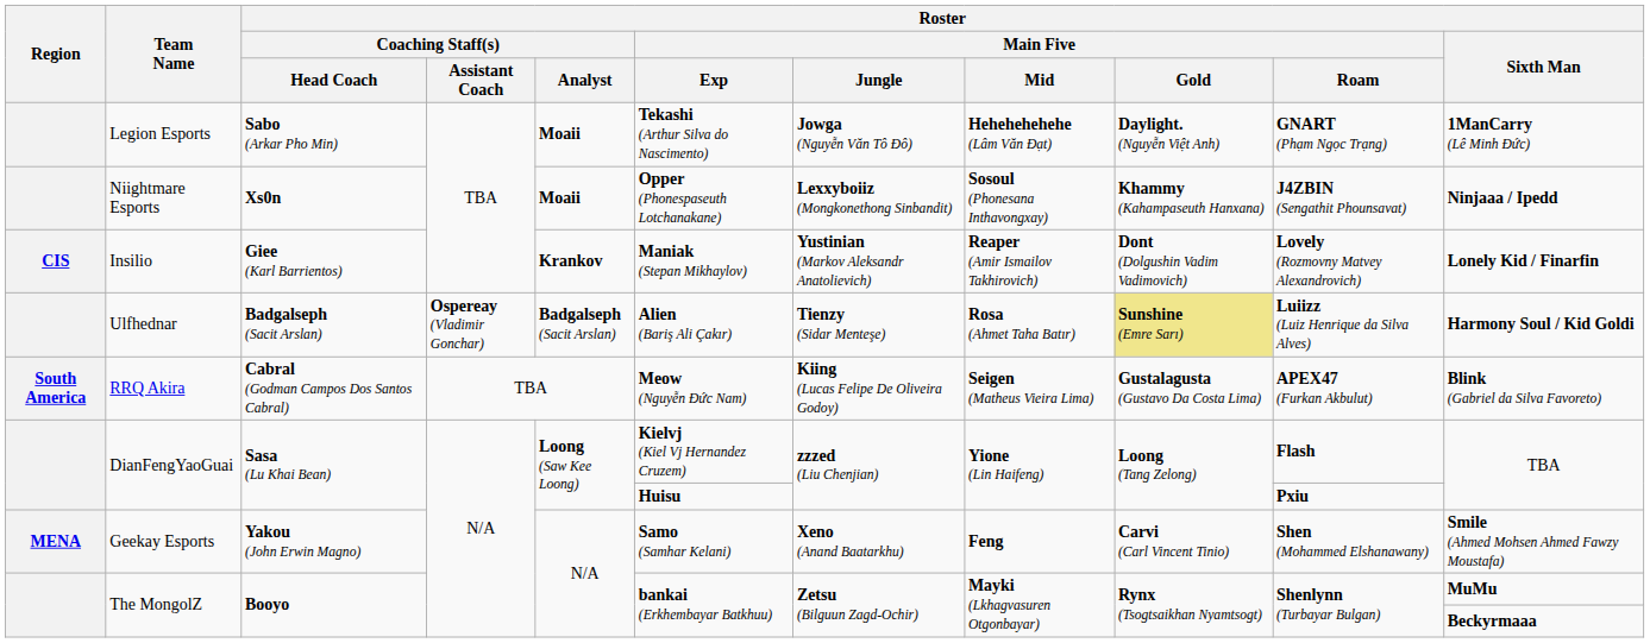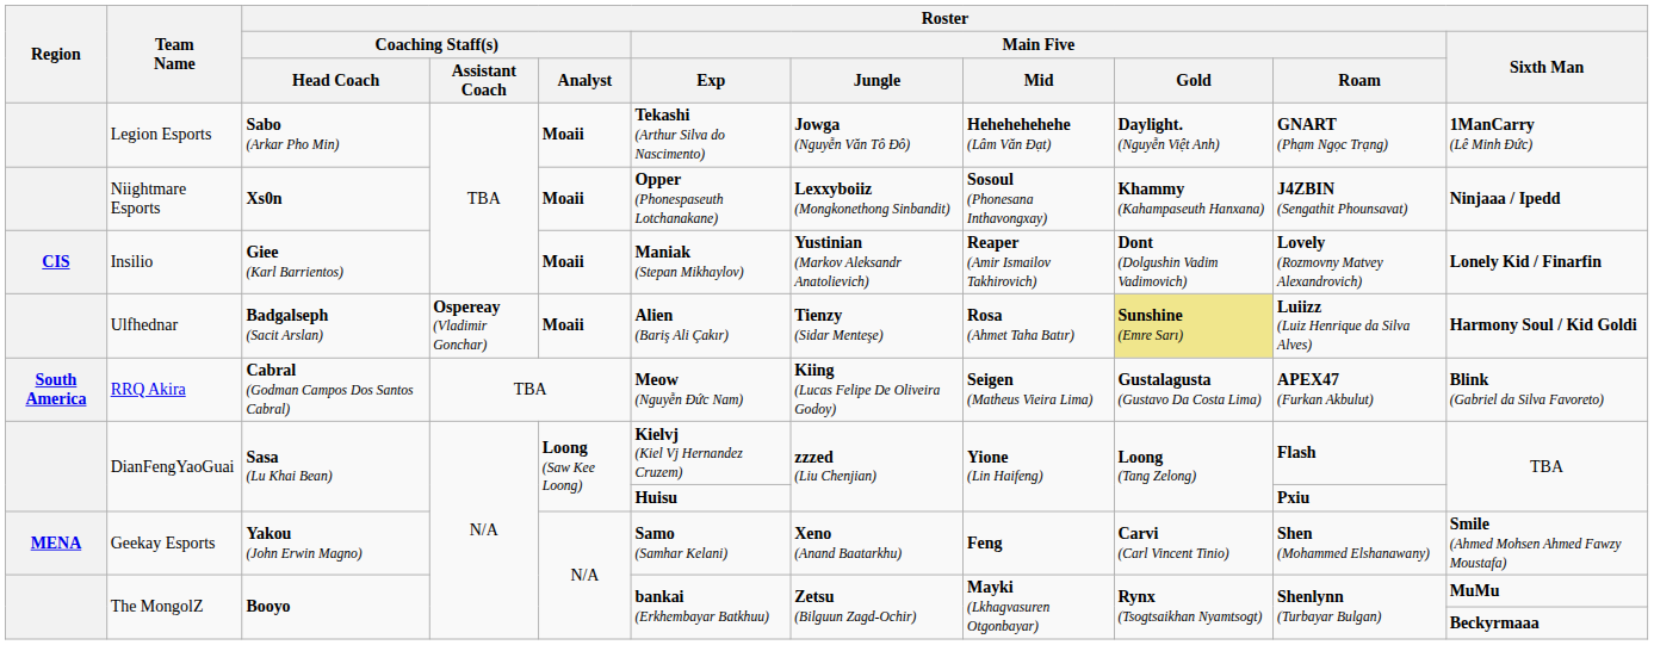Insilio | Roster / Coaching Staff(s) / Analyst: Krankov -> Moaii
Ulfhednar | Roster / Coaching Staff(s) / Analyst: Badgalseph (Sacit Arslan) -> Moaii
